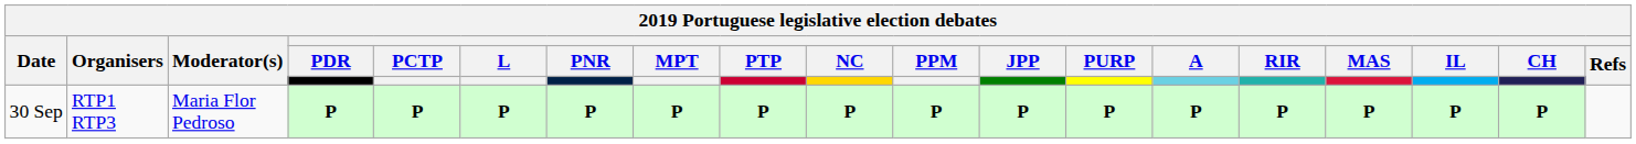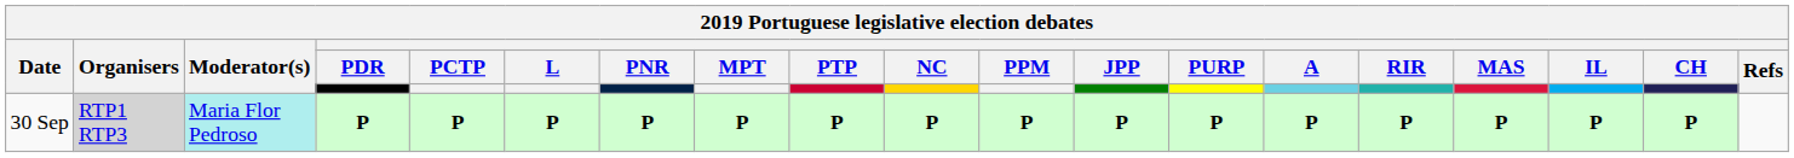30 Sep | Organisers: no background -> lightgrey background
30 Sep | Moderator(s): no background -> paleturquoise background
